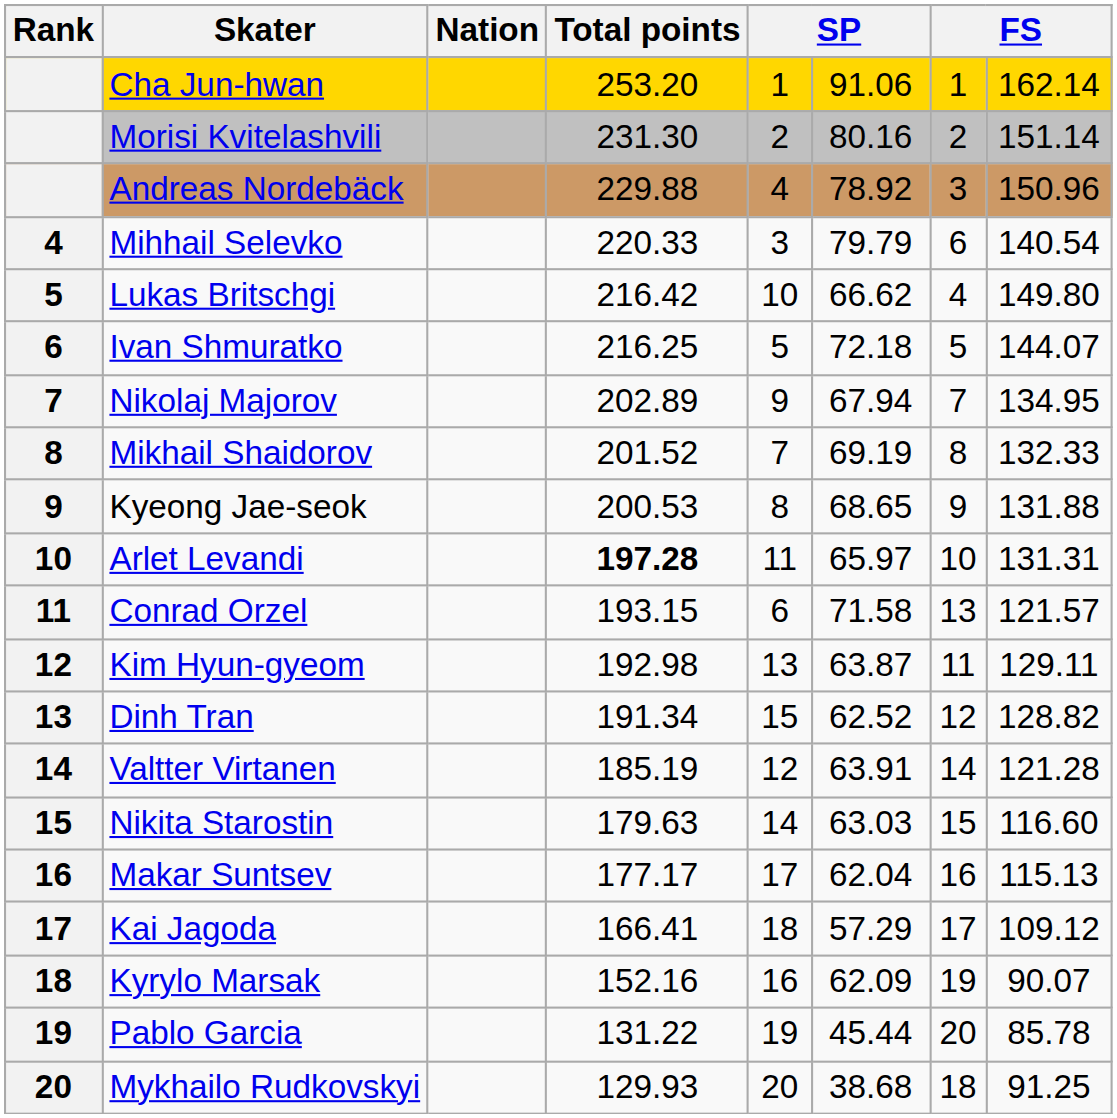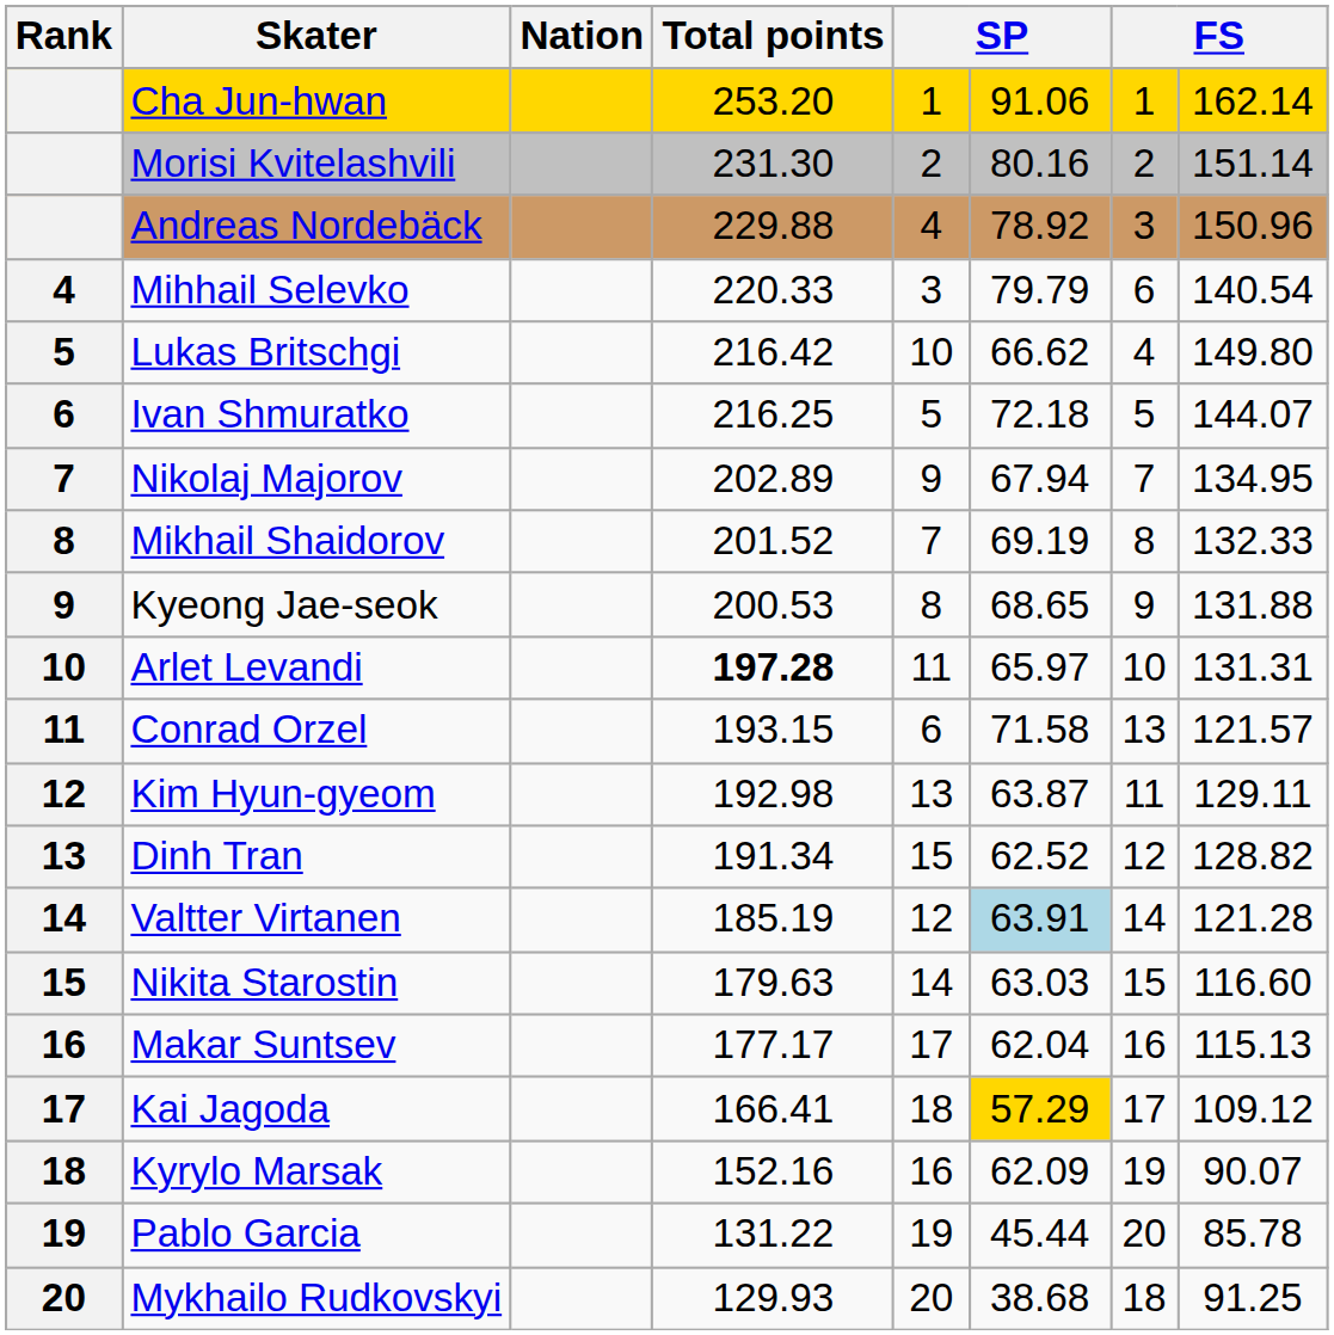Valtter Virtanen | column 6: no background -> lightblue background
Kai Jagoda | column 6: no background -> gold background
